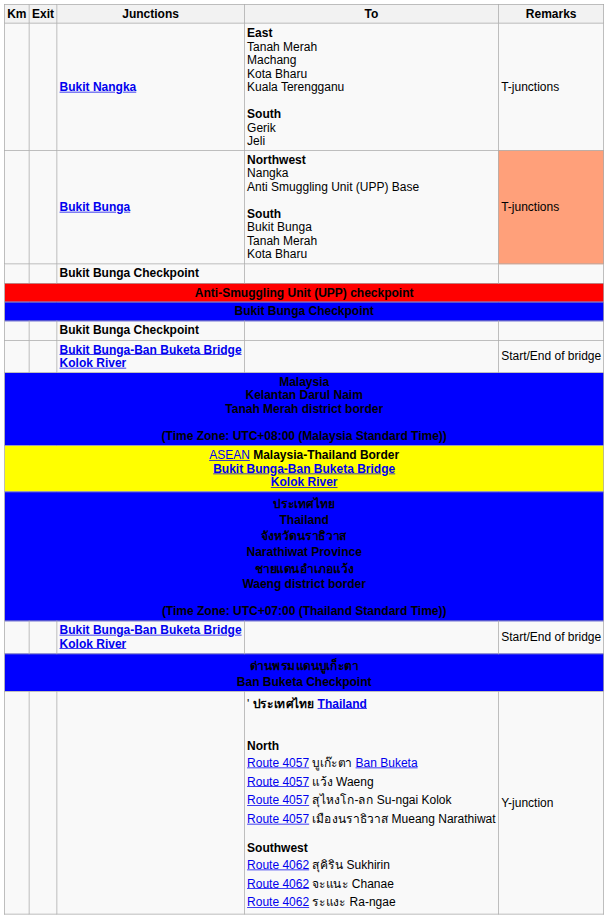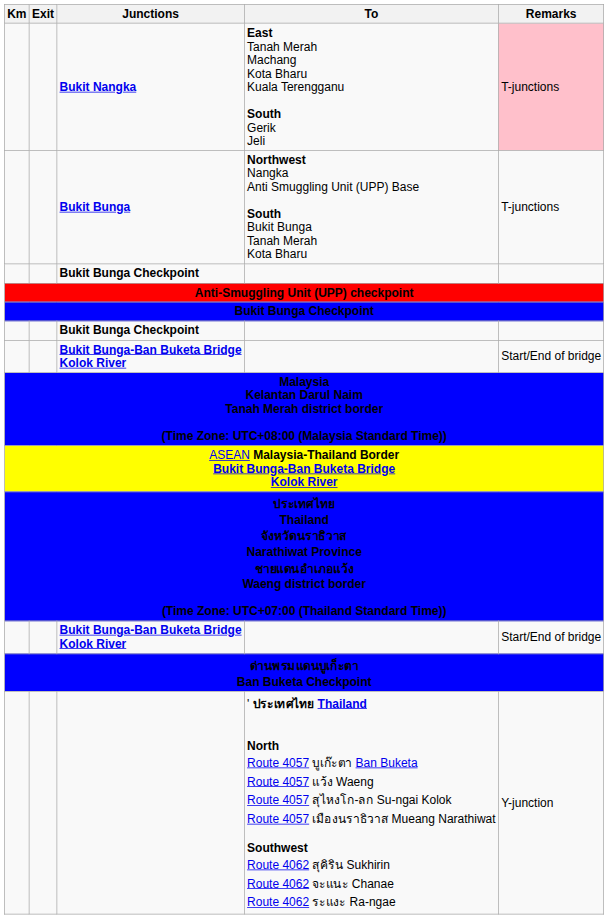Bukit Nangka | Remarks: no background -> pink background
Bukit Bunga | Remarks: lightsalmon background -> no background
